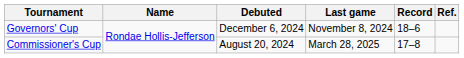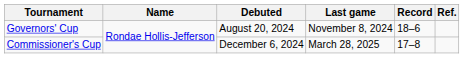Governors' Cup | Debuted: December 6, 2024 -> August 20, 2024
Commissioner's Cup | Debuted: August 20, 2024 -> December 6, 2024
